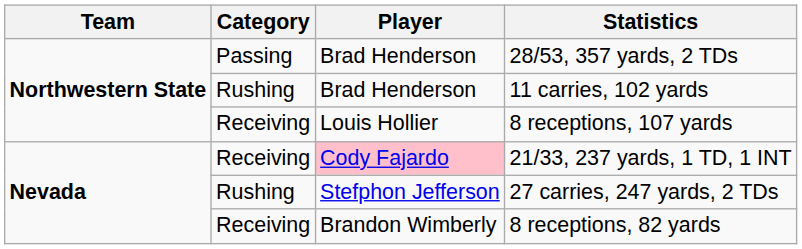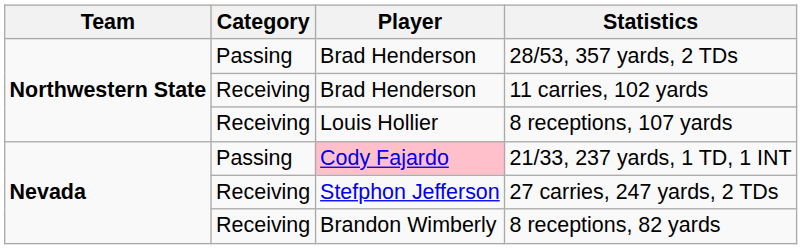11 carries, 102 yards | Category: Rushing -> Receiving
21/33, 237 yards, 1 TD, 1 INT | Category: Receiving -> Passing
27 carries, 247 yards, 2 TDs | Category: Rushing -> Receiving
